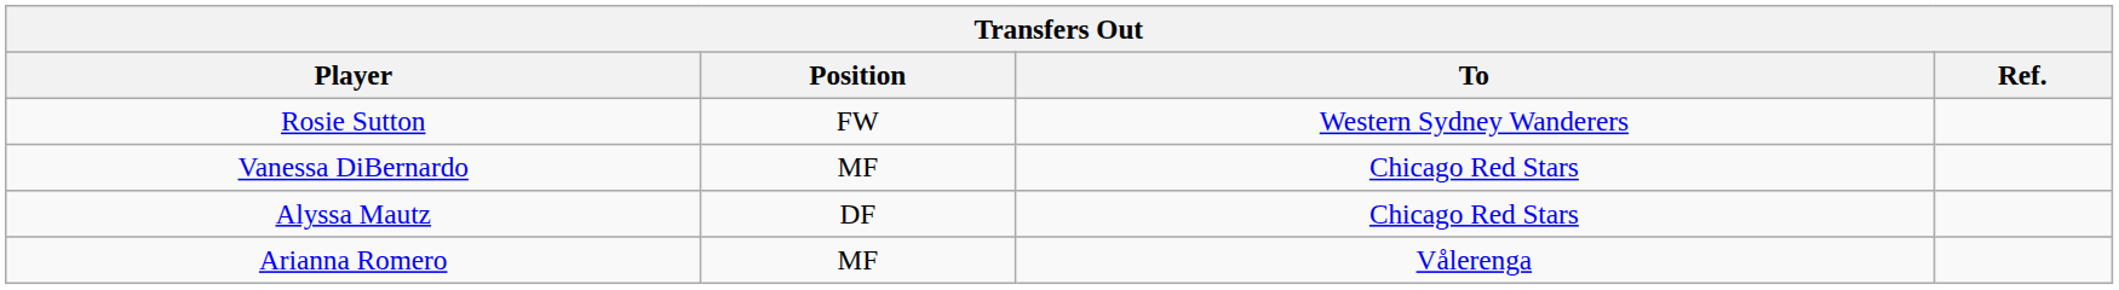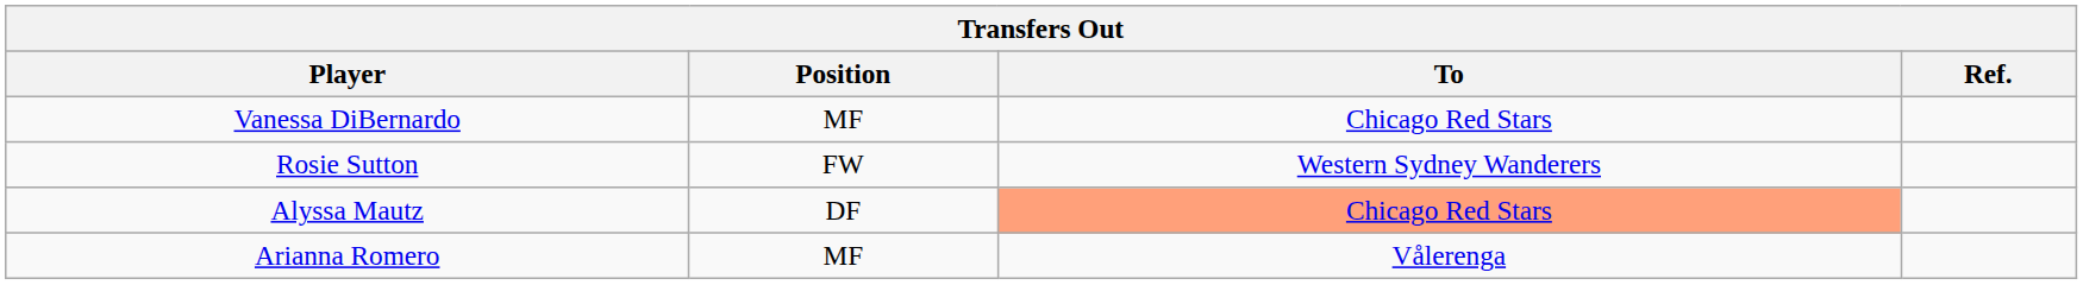rows swapped: Vanessa DiBernardo <-> Rosie Sutton
Alyssa Mautz | To: no background -> lightsalmon background
